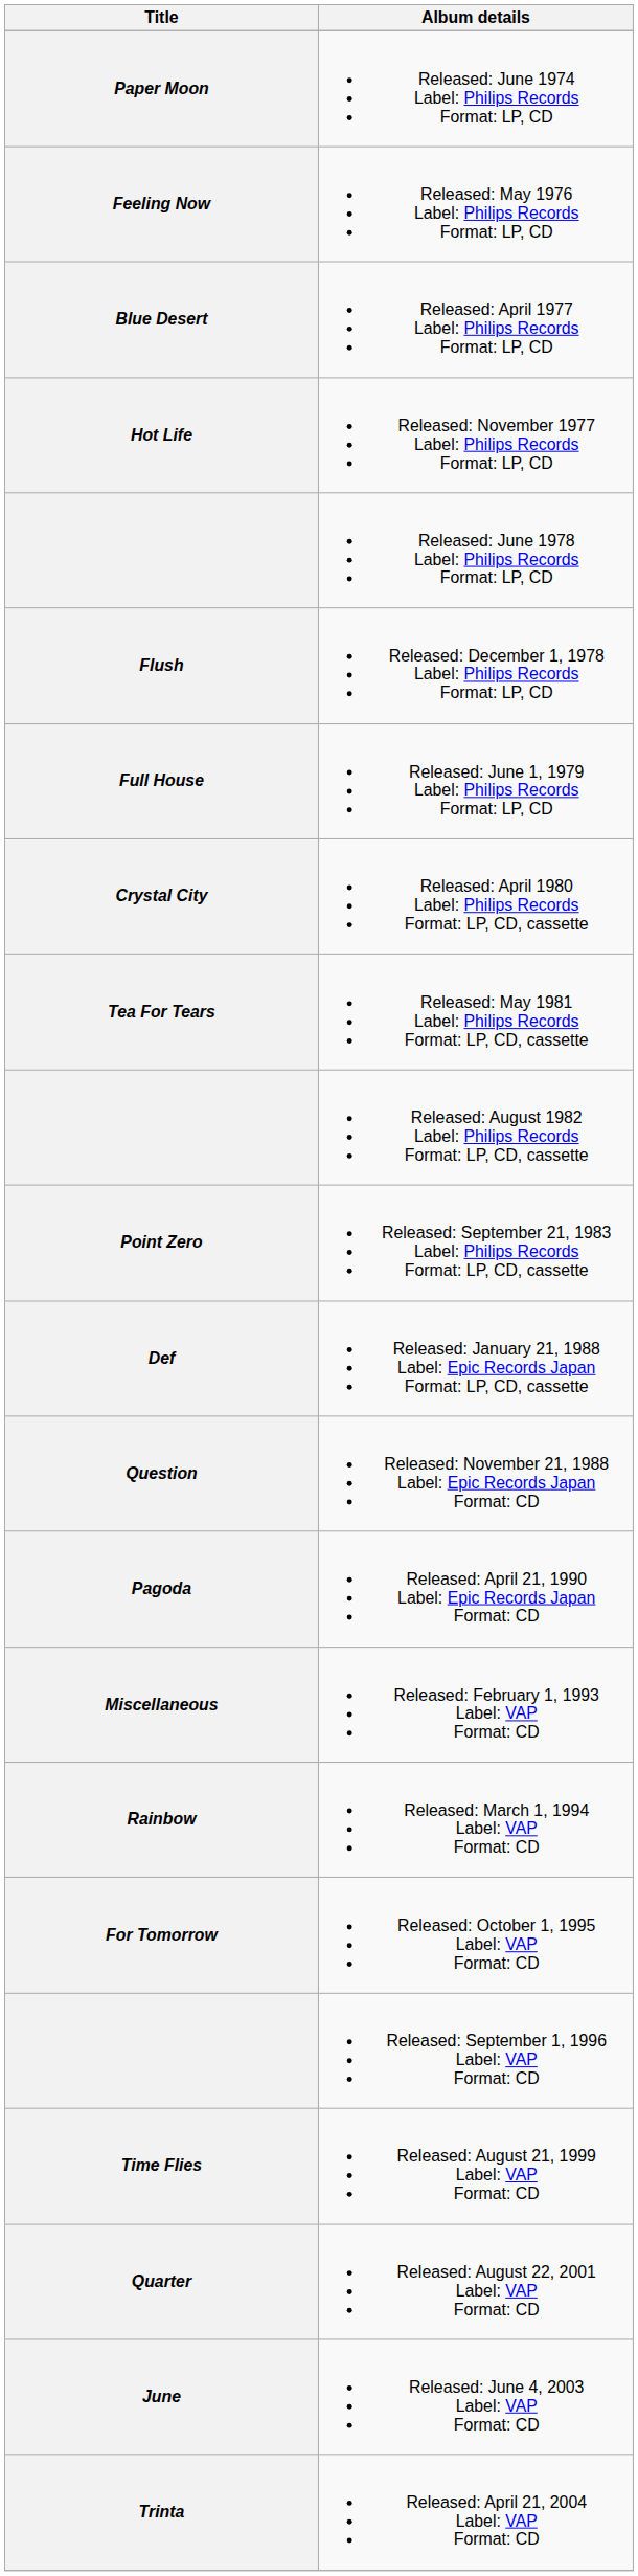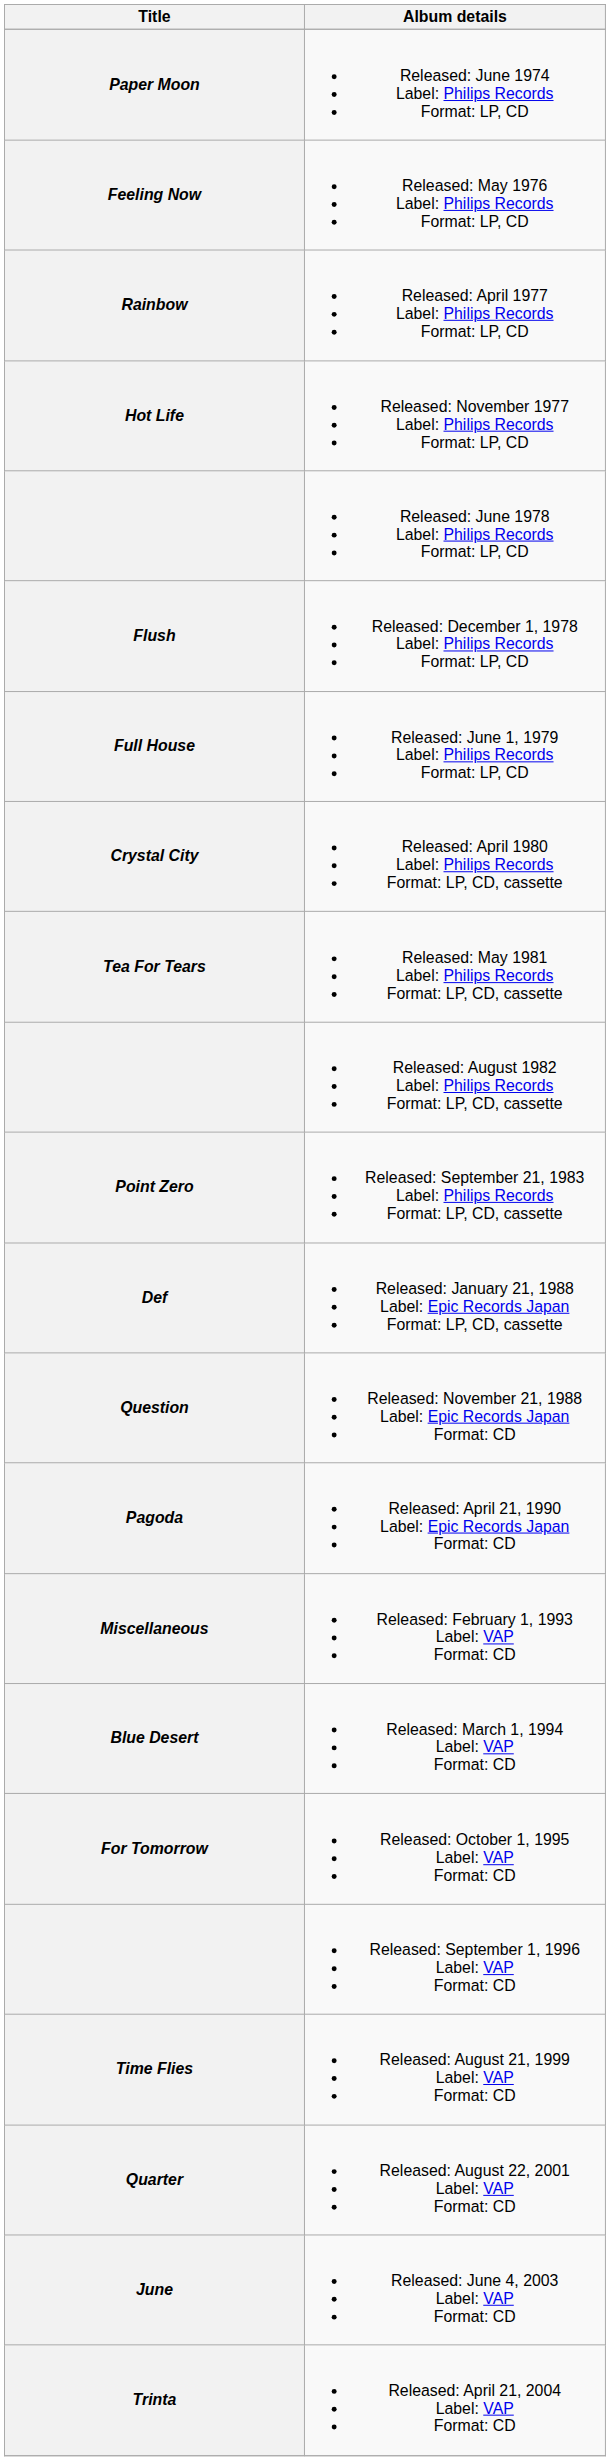row 4 | Title: Blue Desert -> Rainbow
row 17 | Title: Rainbow -> Blue Desert
